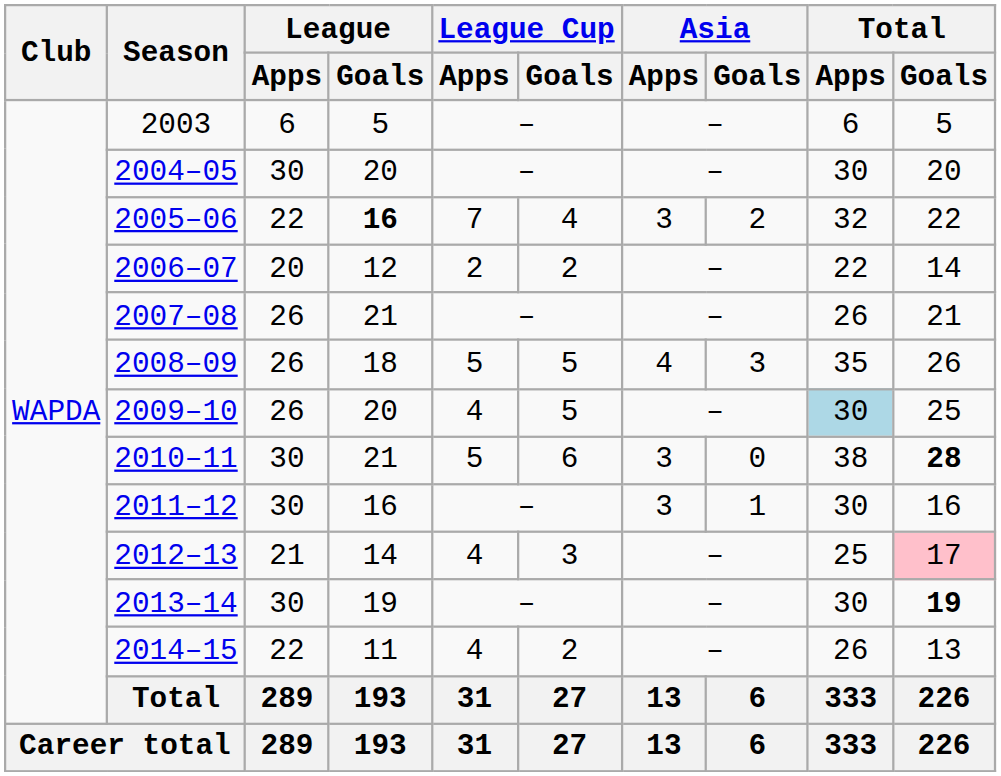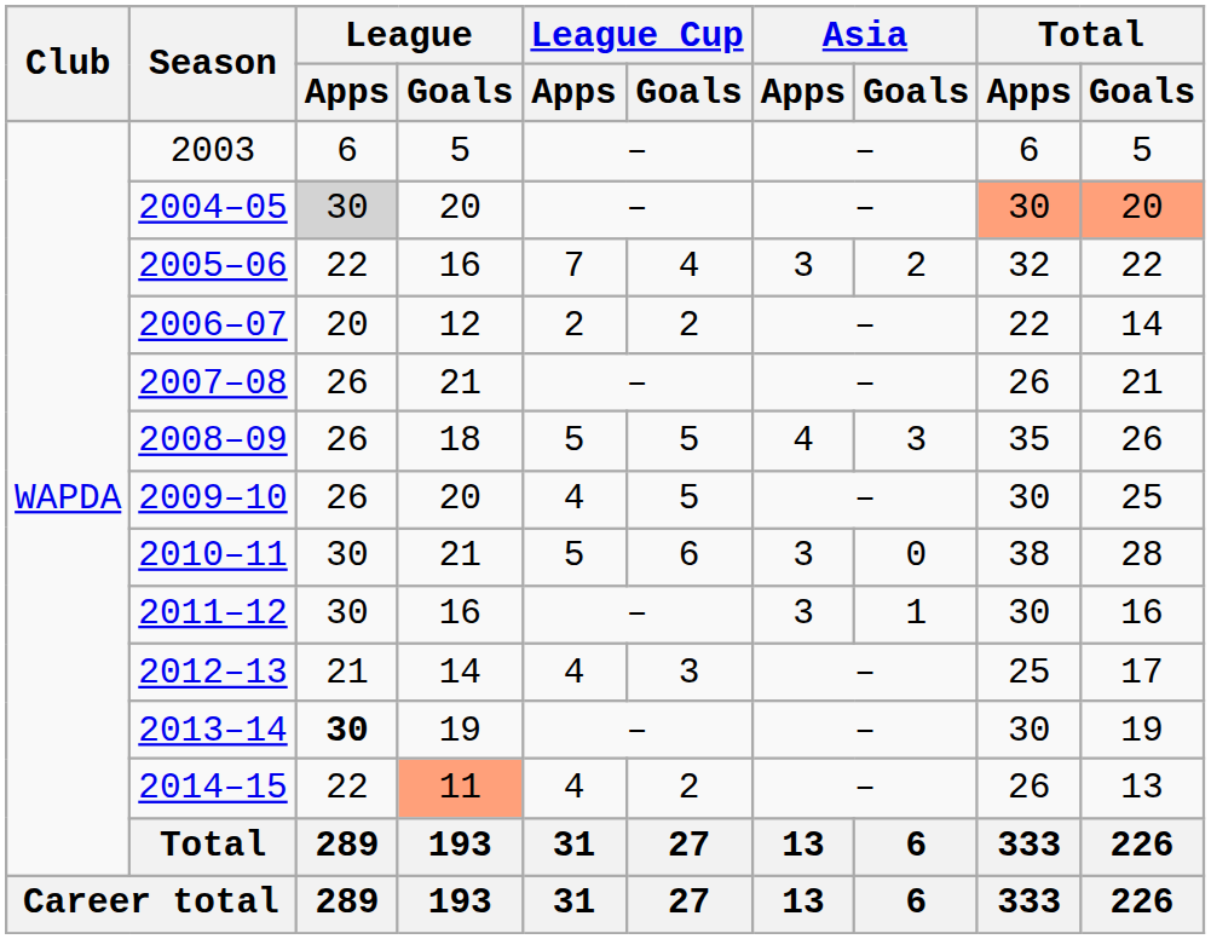2004–05 | League / Apps: no background -> lightgrey background
2004–05 | Total / Apps: no background -> lightsalmon background
2004–05 | Total / Goals: no background -> lightsalmon background
2005–06 | League / Goals: bold -> normal
2009–10 | Total / Apps: lightblue background -> no background
2010–11 | Total / Goals: bold -> normal
2012–13 | Total / Goals: pink background -> no background
2013–14 | League / Apps: normal -> bold
2013–14 | Total / Goals: bold -> normal
2014–15 | League / Goals: no background -> lightsalmon background
